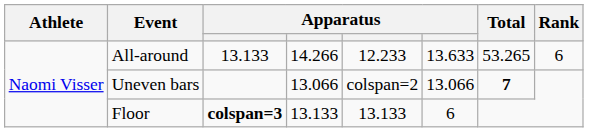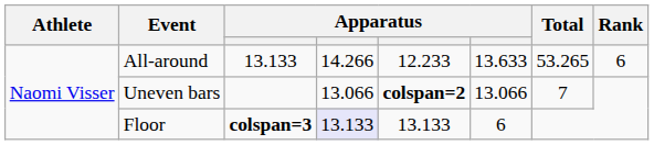Uneven bars | column 5: normal -> bold
Uneven bars | Total: bold -> normal
Floor | column 4: no background -> lavender background
